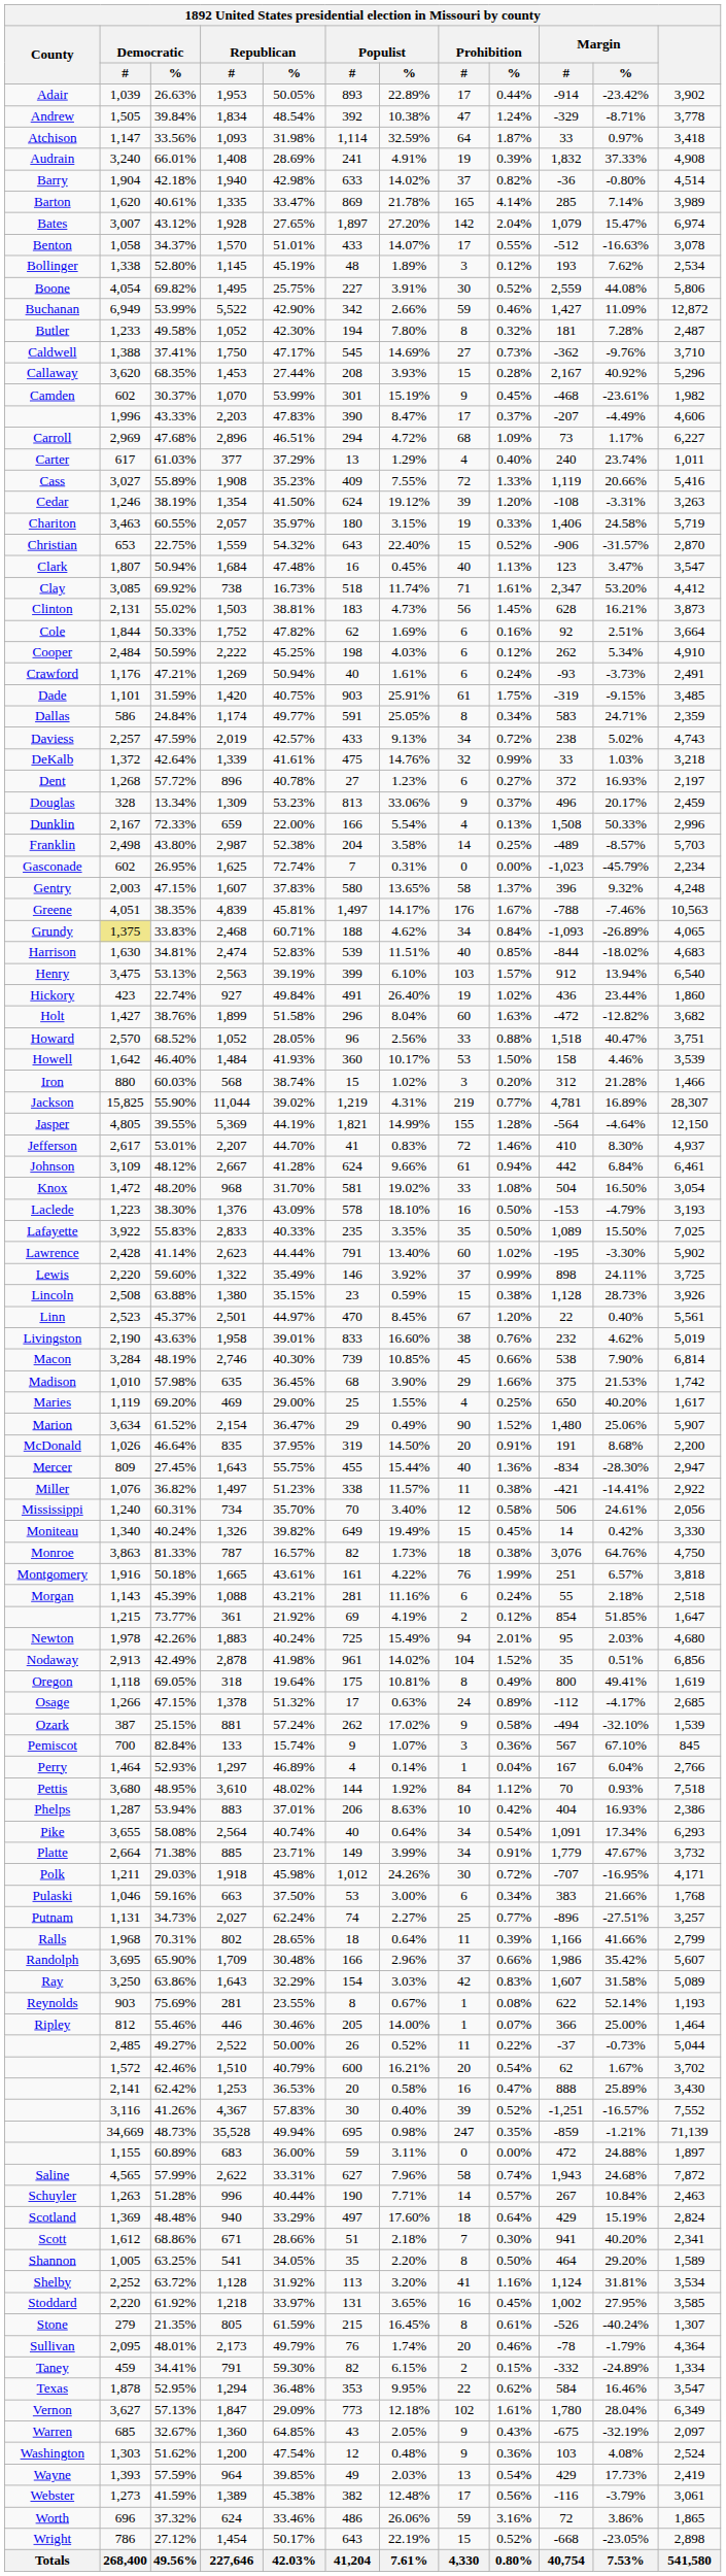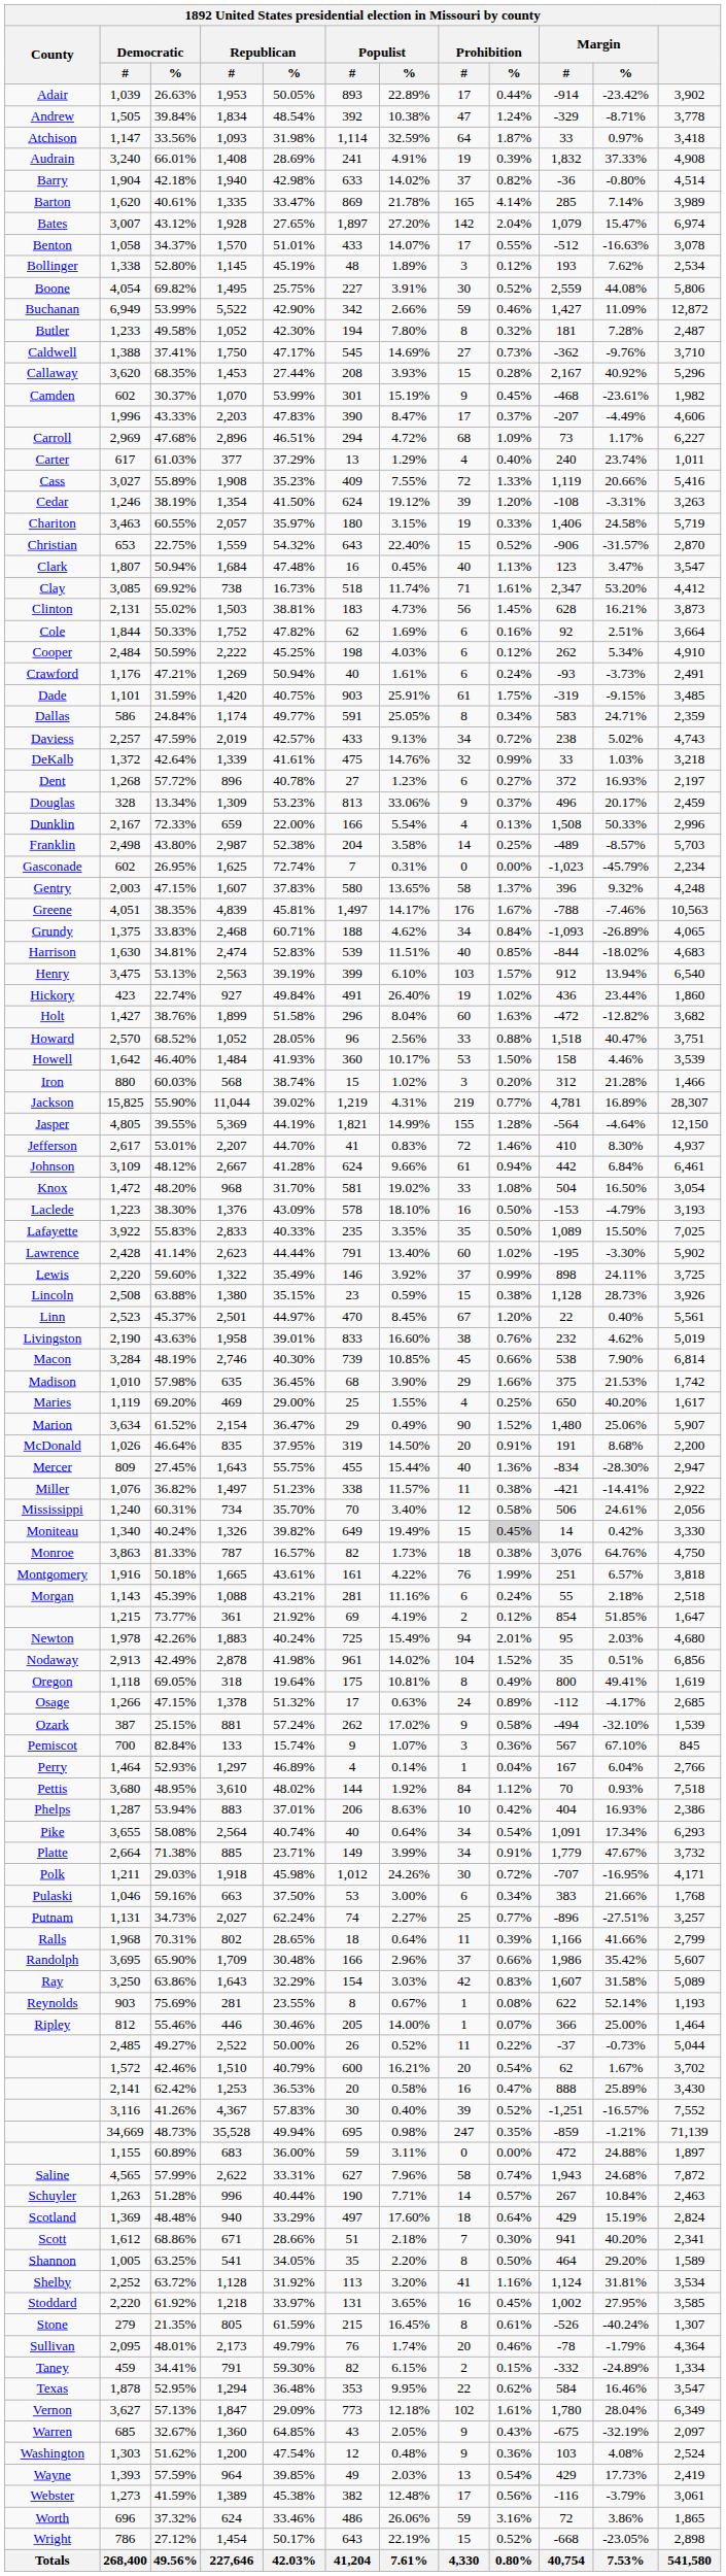Grundy | Democratic / #: khaki background -> no background
Moniteau | Prohibition / %: no background -> lightgrey background
